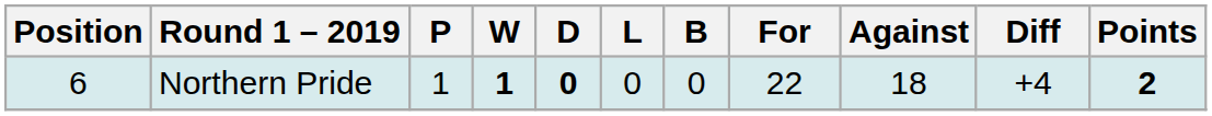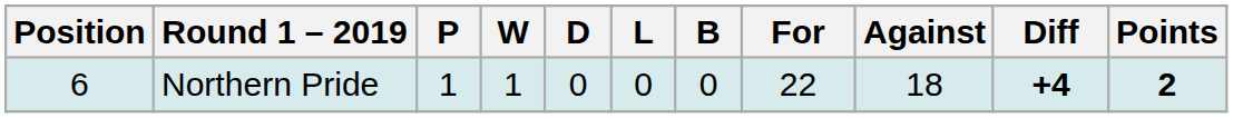Northern Pride | W: bold -> normal
Northern Pride | D: bold -> normal
Northern Pride | Diff: normal -> bold
